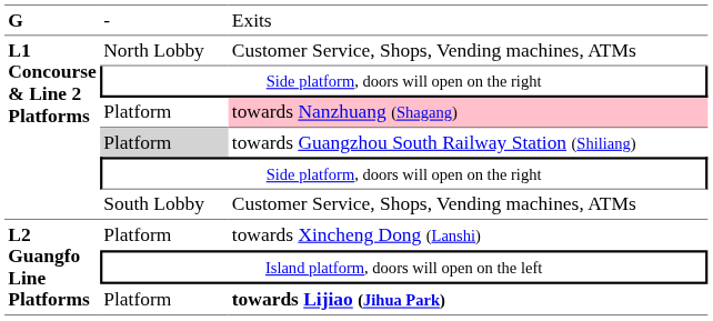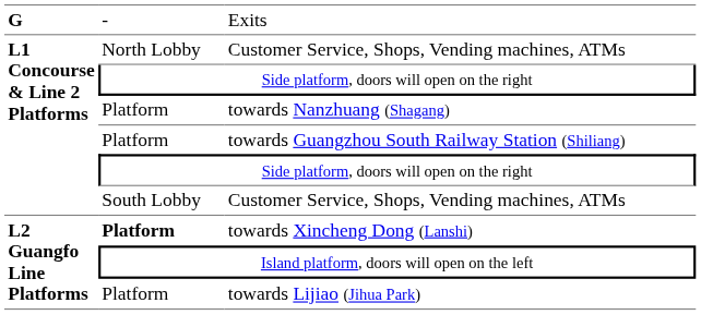towards Nanzhuang (Shagang) | column 3: pink background -> no background
towards Guangzhou South Railway Station (Shiliang) | column 2: lightgrey background -> no background
towards Xincheng Dong (Lanshi) | column 2: normal -> bold
towards Lijiao (Jihua Park) | column 3: bold -> normal
